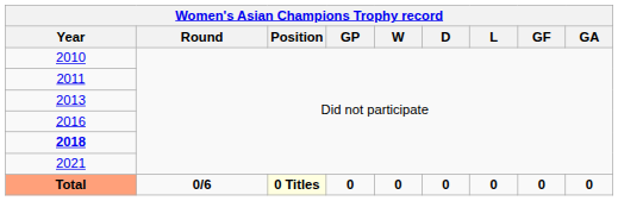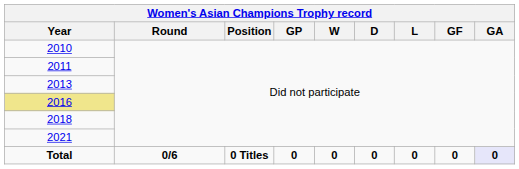2016 | Women's Asian Champions Trophy record / Year: no background -> khaki background
2018 | Women's Asian Champions Trophy record / Year: bold -> normal
Total | Women's Asian Champions Trophy record / Year: lightsalmon background -> no background
Total | Women's Asian Champions Trophy record / Position: lightyellow background -> no background
Total | Women's Asian Champions Trophy record / GA: no background -> lavender background
